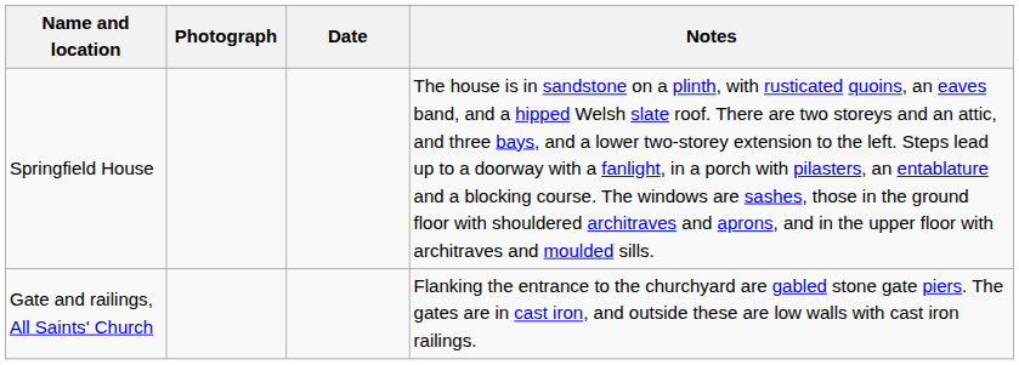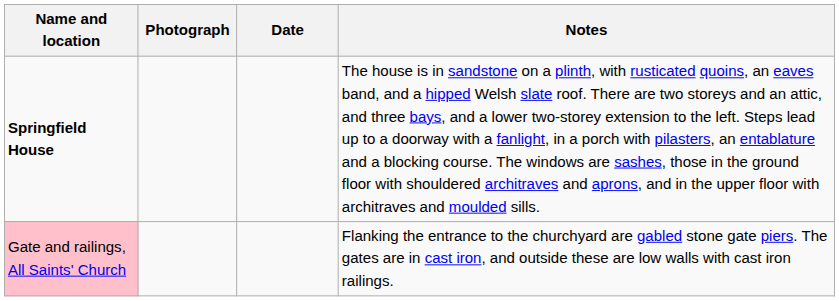Springfield House | Name and location: normal -> bold
Gate and railings, All Saints' Church | Name and location: no background -> pink background
